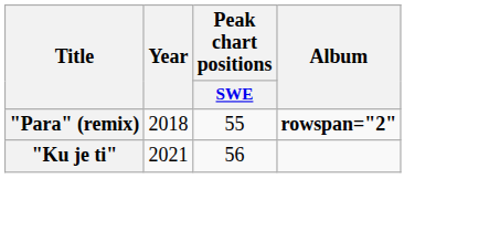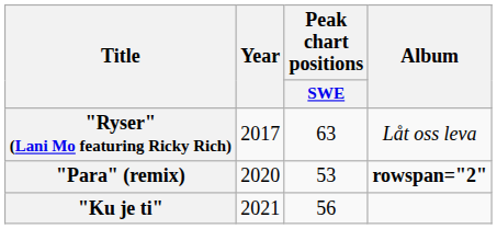+ row: "Ryser" (Lani Mo featuring Ricky Rich) | 2017 | 63 | Låt oss leva
"Para" (remix) | Year: 2018 -> 2020
"Para" (remix) | Peak chart positions / SWE: 55 -> 53
